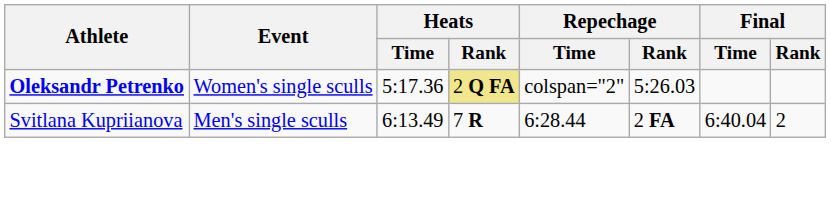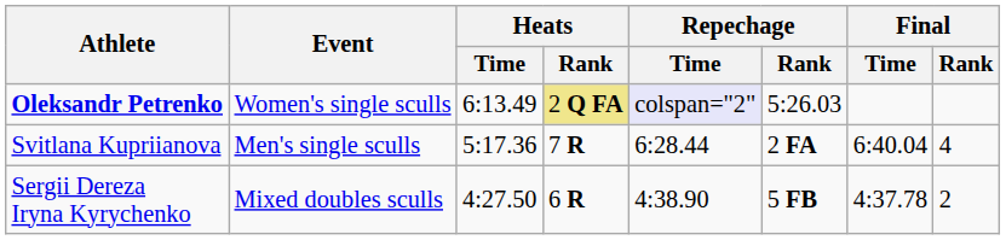Oleksandr Petrenko | Heats / Time: 5:17.36 -> 6:13.49
Oleksandr Petrenko | Repechage / Time: no background -> lavender background
Svitlana Kupriianova | Heats / Time: 6:13.49 -> 5:17.36
Svitlana Kupriianova | Final / Rank: 2 -> 4
+ row: Sergii Dereza Iryna Kyrychenko | Mixed doubles sculls | 4:27.50 | 6 R | 4:38.90 | 5 FB | 4:37.78 | 2
